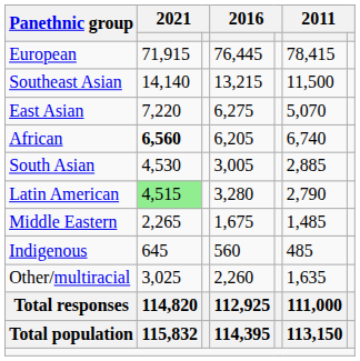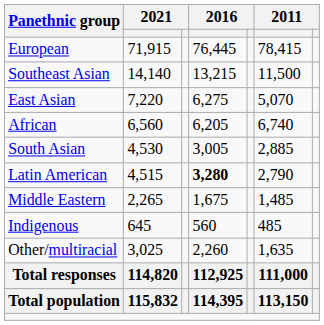African | column 2: bold -> normal
Latin American | column 2: lightgreen background -> no background
Latin American | column 4: normal -> bold
